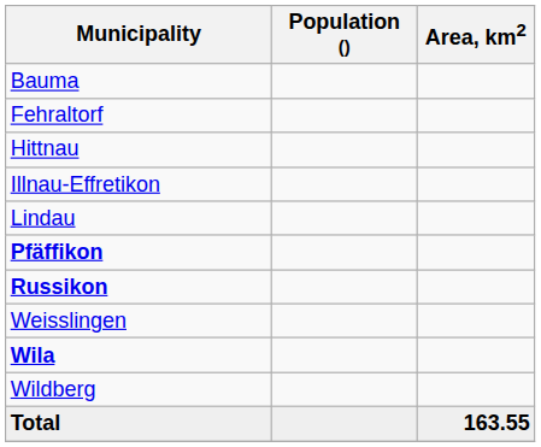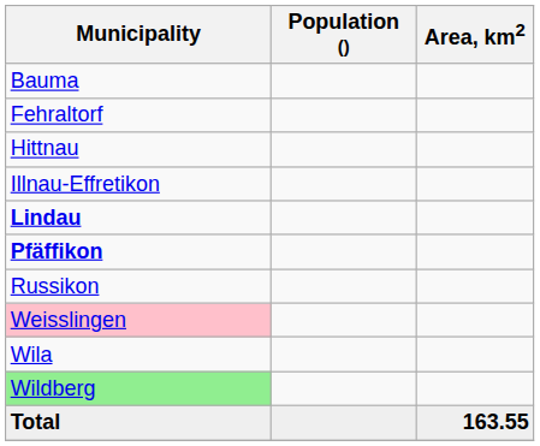Lindau | Municipality: normal -> bold
Russikon | Municipality: bold -> normal
Weisslingen | Municipality: no background -> pink background
Wila | Municipality: bold -> normal
Wildberg | Municipality: no background -> lightgreen background
